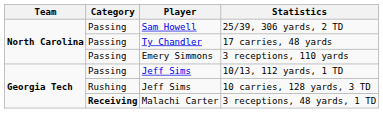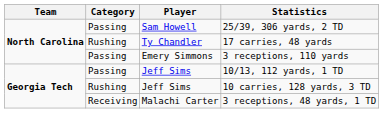17 carries, 48 yards | Category: Passing -> Rushing
3 receptions, 48 yards, 1 TD | Category: bold -> normal
